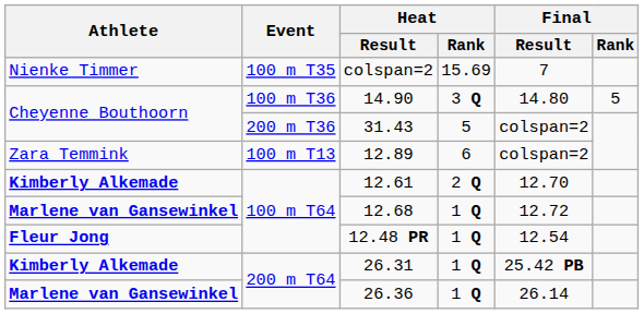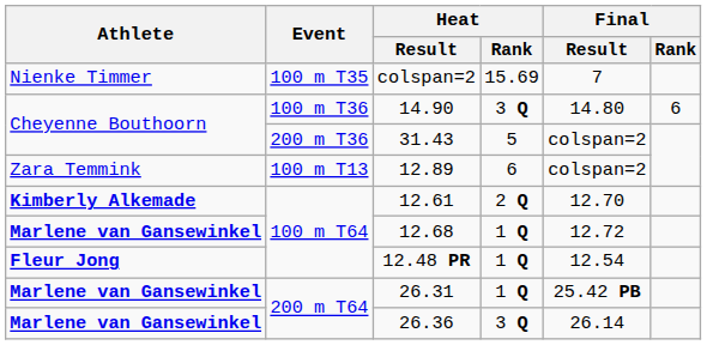14.90 | Final / Rank: 5 -> 6
26.31 | Athlete: Kimberly Alkemade -> Marlene van Gansewinkel
26.36 | Heat / Rank: 1 Q -> 3 Q
